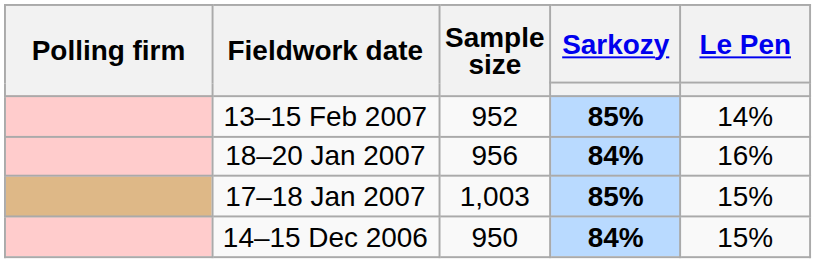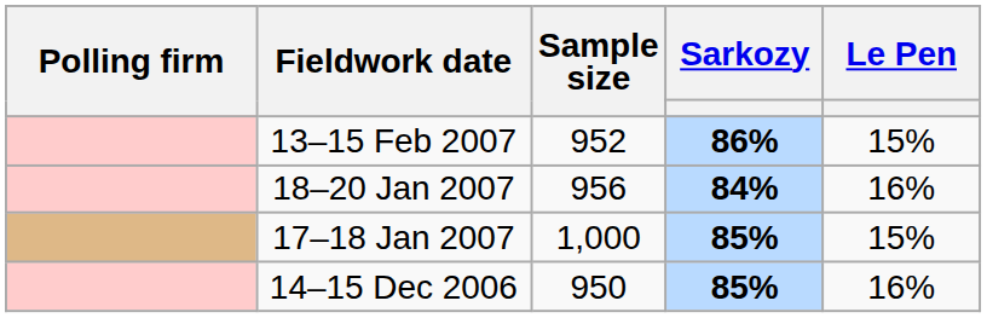13–15 Feb 2007 | Sarkozy: 85% -> 86%
13–15 Feb 2007 | Le Pen: 14% -> 15%
17–18 Jan 2007 | Sample size: 1,003 -> 1,000
14–15 Dec 2006 | Sarkozy: 84% -> 85%
14–15 Dec 2006 | Le Pen: 15% -> 16%
